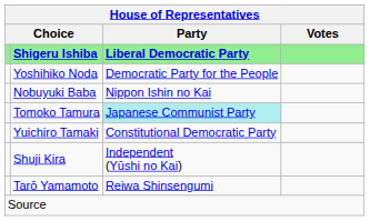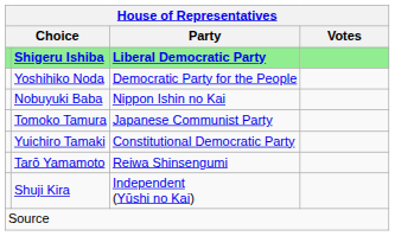Tomoko Tamura | Party: paleturquoise background -> no background
rows swapped: Shuji Kira <-> Tarō Yamamoto
